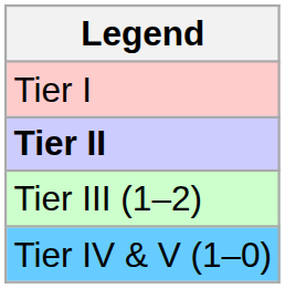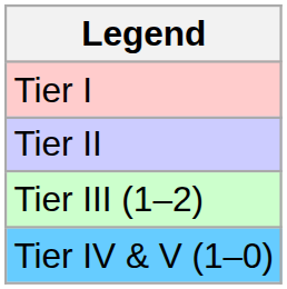row 3 | column 1: bold -> normal
